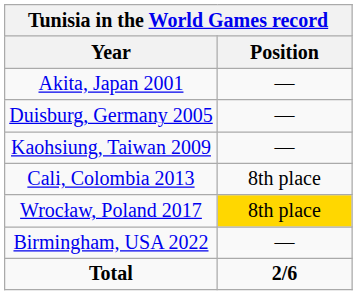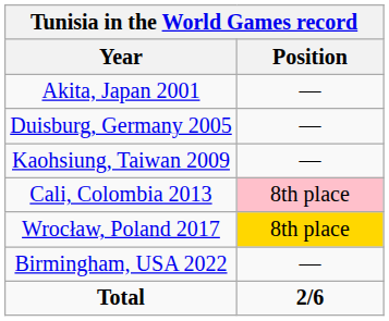Cali, Colombia 2013 | Position: no background -> pink background
